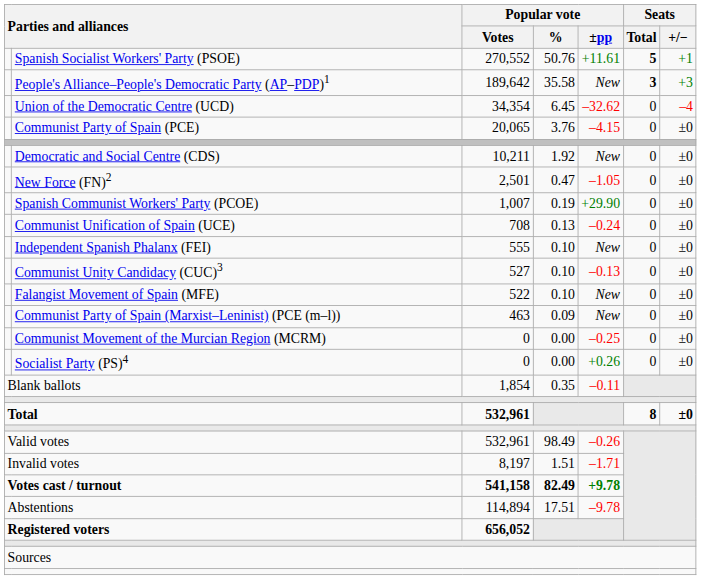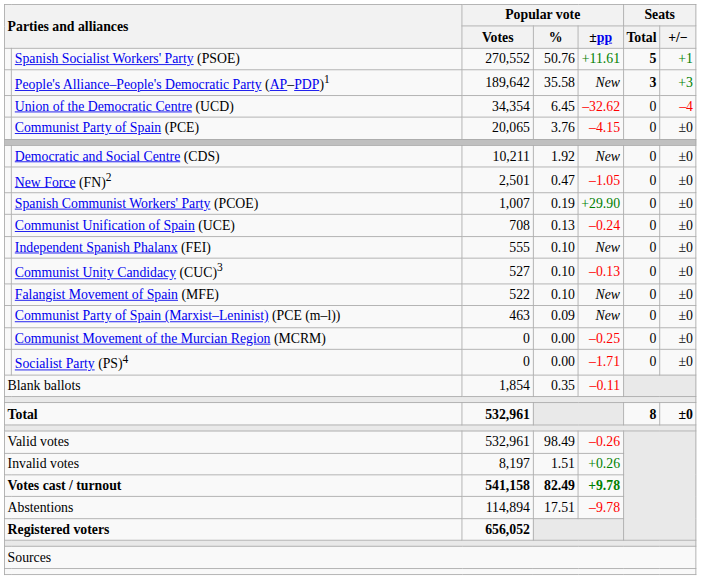Socialist Party (PS)4 | Popular vote / ±pp: +0.26 -> –1.71
Invalid votes | Popular vote / ±pp: –1.71 -> +0.26
